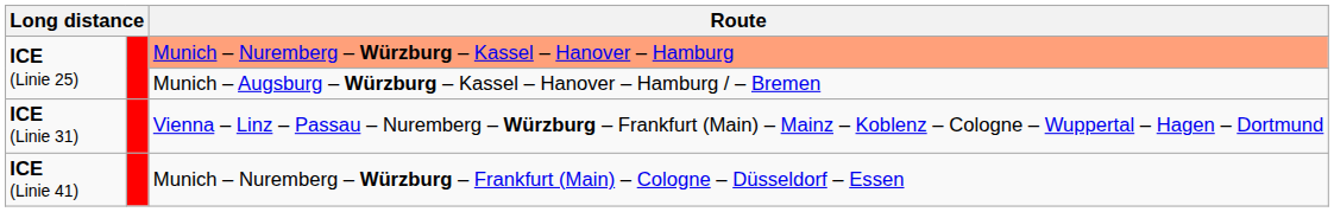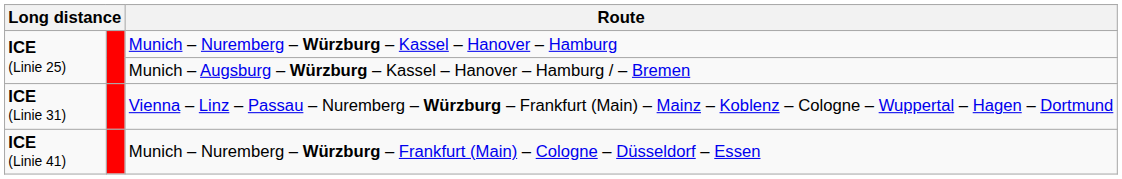Munich – Nuremberg – Würzburg – Kassel – Hanover – Hamburg | Route: lightsalmon background -> no background
